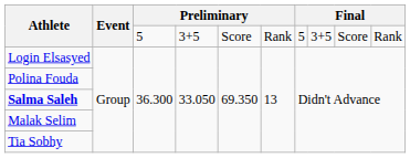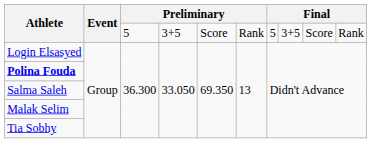Polina Fouda | Athlete: normal -> bold
Salma Saleh | Athlete: bold -> normal
